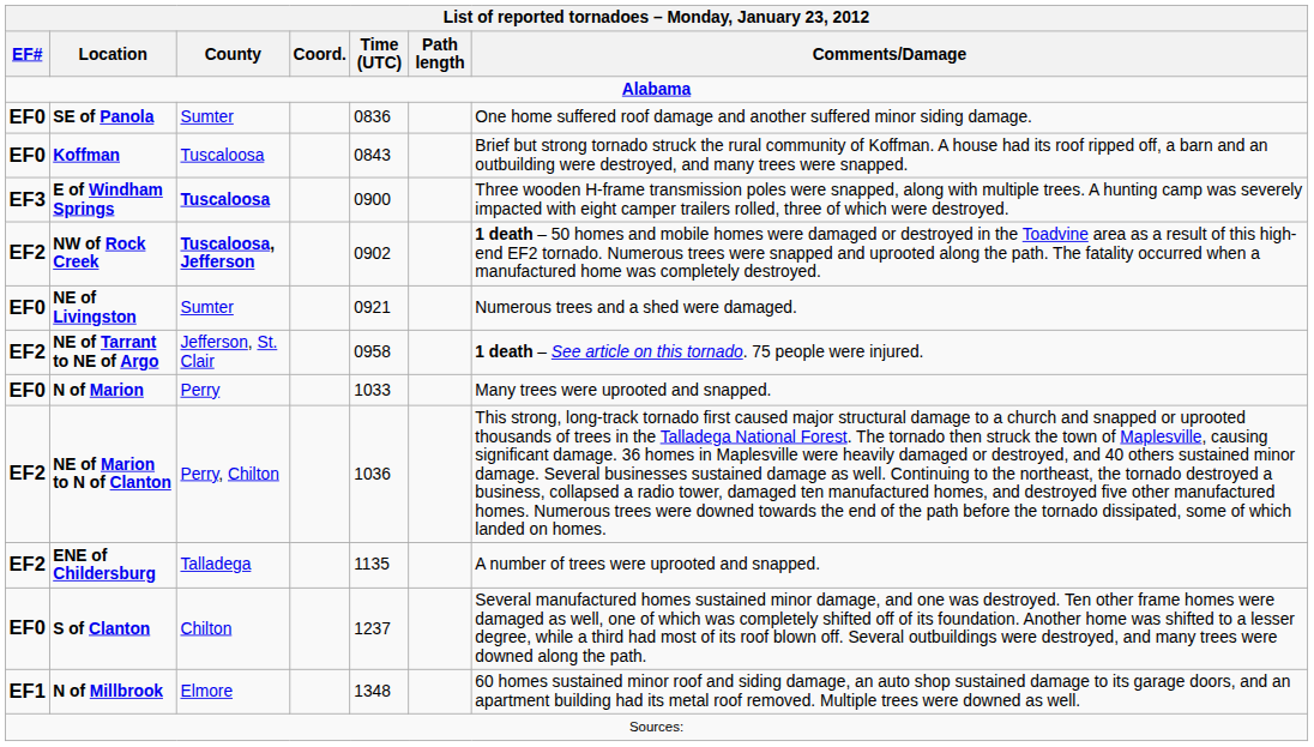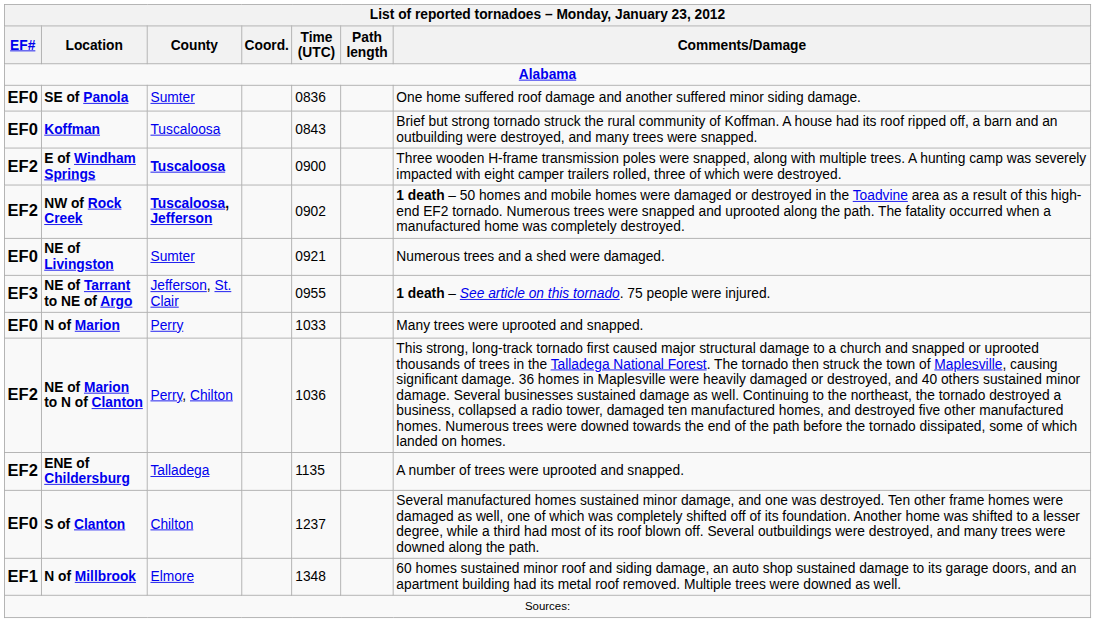E of Windham Springs | EF#: EF3 -> EF2
NE of Tarrant to NE of Argo | EF#: EF2 -> EF3
NE of Tarrant to NE of Argo | Time (UTC): 0958 -> 0955
